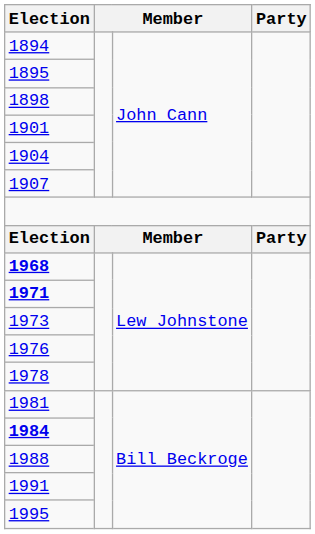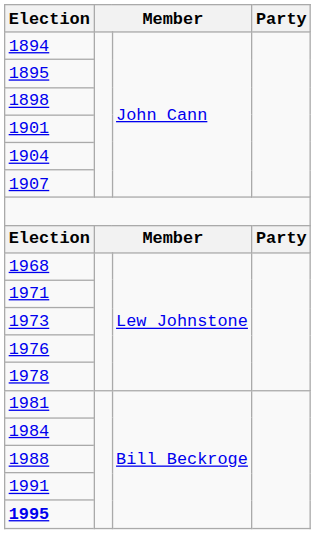1968 | Election: bold -> normal
1971 | Election: bold -> normal
1984 | Election: bold -> normal
1995 | Election: normal -> bold
